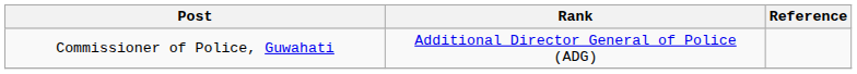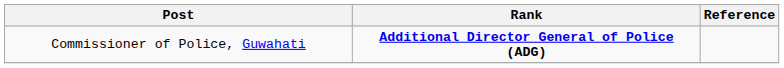Commissioner of Police, Guwahati | Rank: normal -> bold
